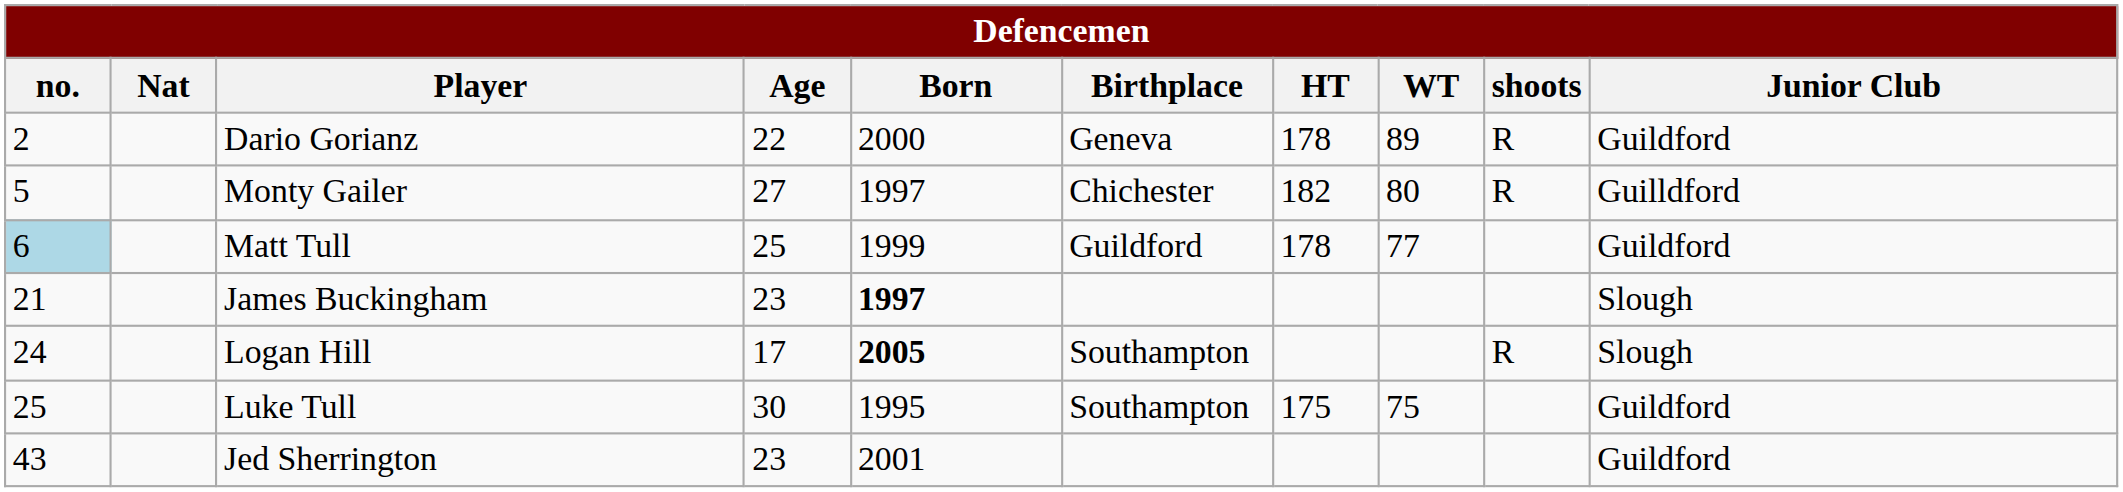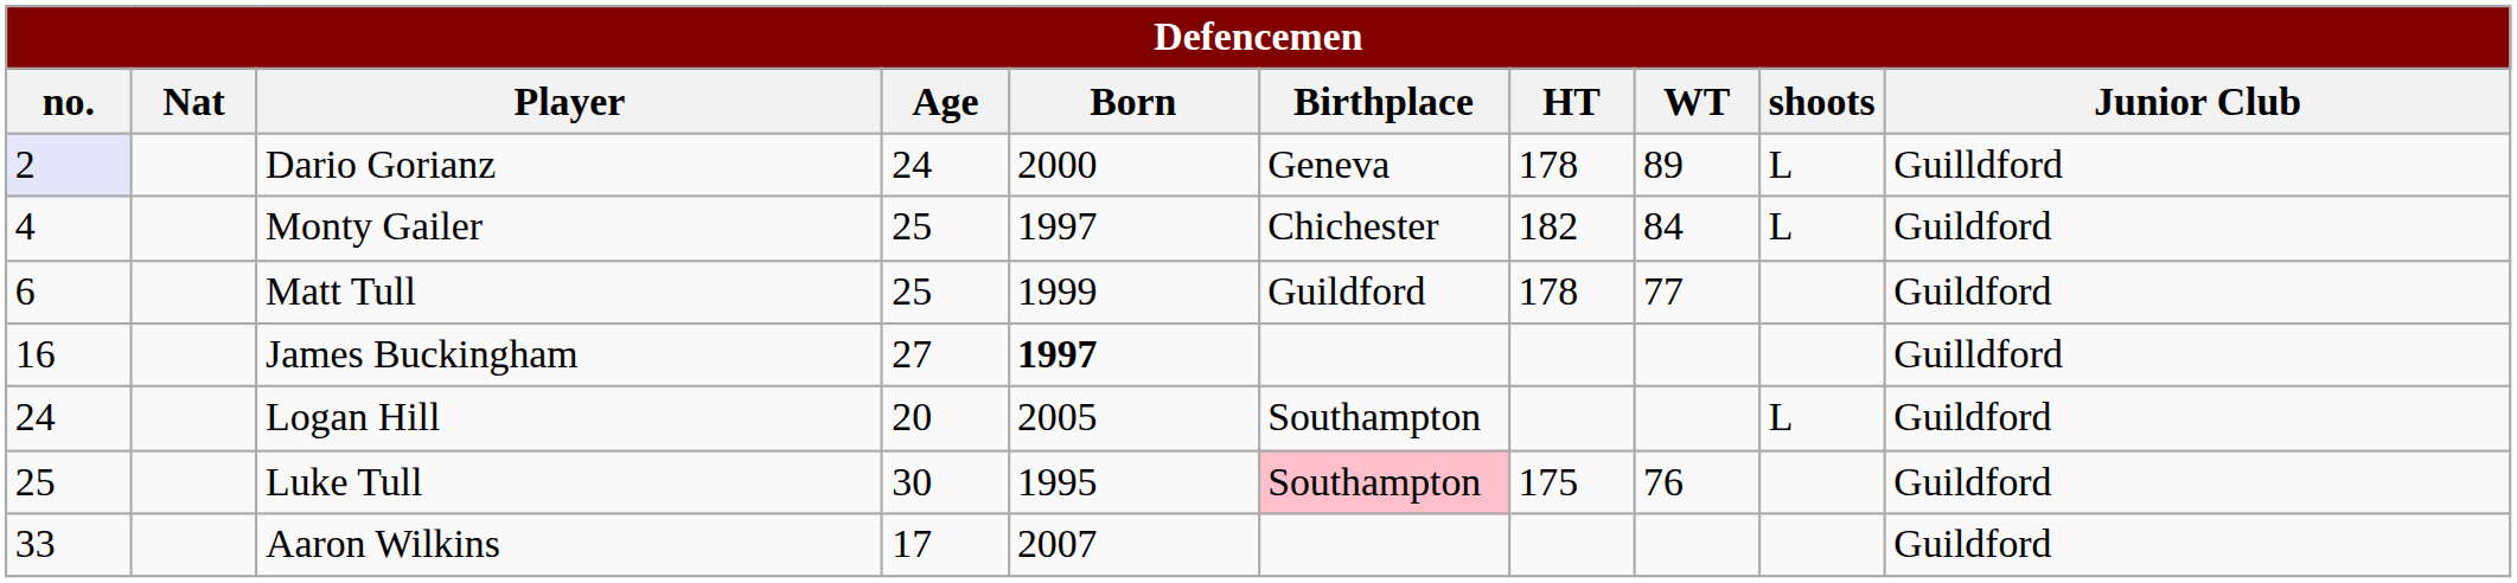Dario Gorianz | no.: no background -> lavender background
Dario Gorianz | Age: 22 -> 24
Dario Gorianz | shoots: R -> L
Dario Gorianz | Junior Club: Guildford -> Guilldford
Monty Gailer | no.: 5 -> 4
Monty Gailer | Age: 27 -> 25
Monty Gailer | WT: 80 -> 84
Monty Gailer | shoots: R -> L
Monty Gailer | Junior Club: Guilldford -> Guildford
Matt Tull | no.: lightblue background -> no background
James Buckingham | no.: 21 -> 16
James Buckingham | Age: 23 -> 27
James Buckingham | Junior Club: Slough -> Guilldford
Logan Hill | Age: 17 -> 20
Logan Hill | Born: bold -> normal
Logan Hill | shoots: R -> L
Logan Hill | Junior Club: Slough -> Guildford
Luke Tull | Birthplace: no background -> pink background
Luke Tull | WT: 75 -> 76
- row: 43 | Jed Sherrington | 23 | 2001 | Guildford
+ row: 33 | Aaron Wilkins | 17 | 2007 | Guildford
